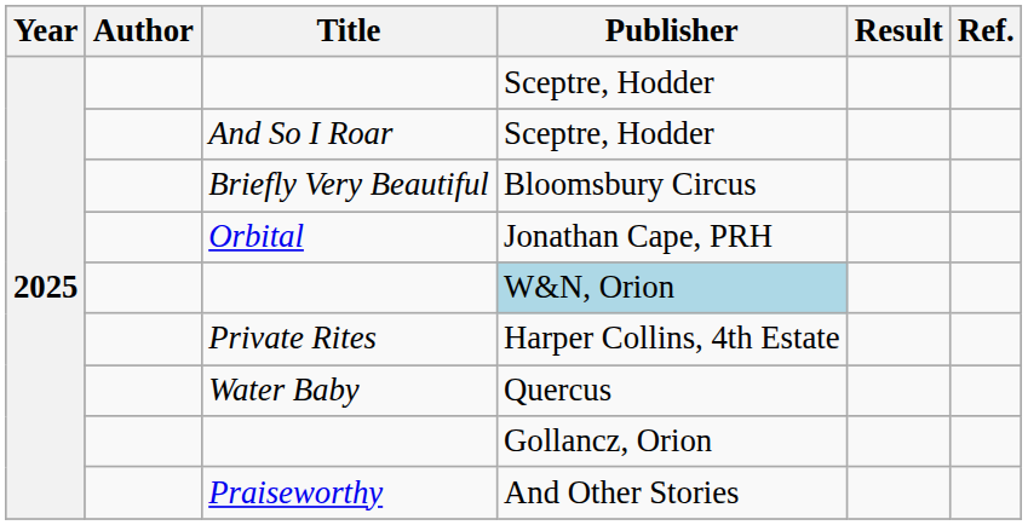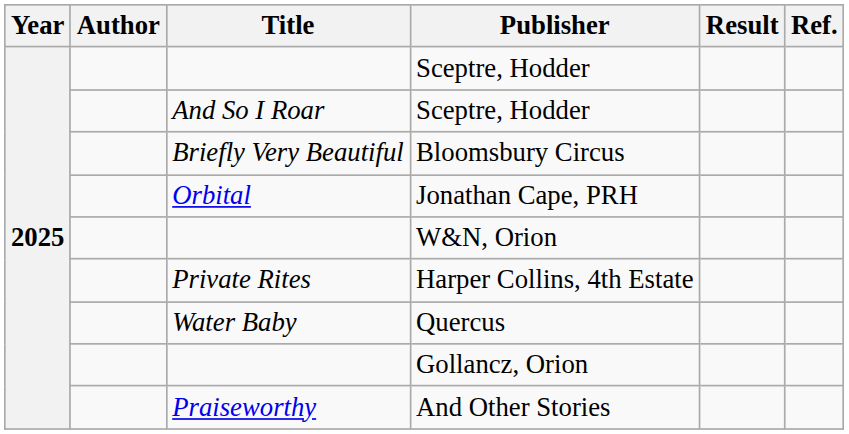W&N, Orion | Publisher: lightblue background -> no background
